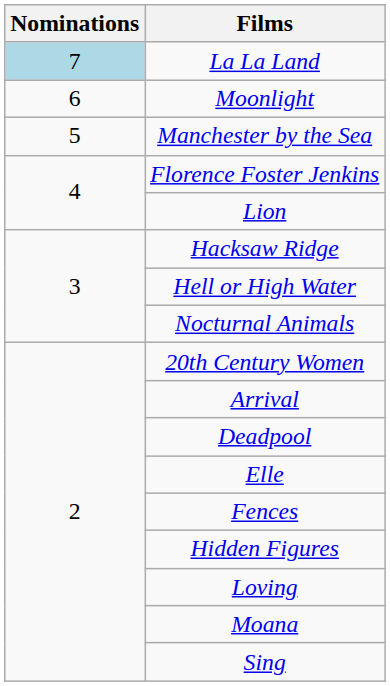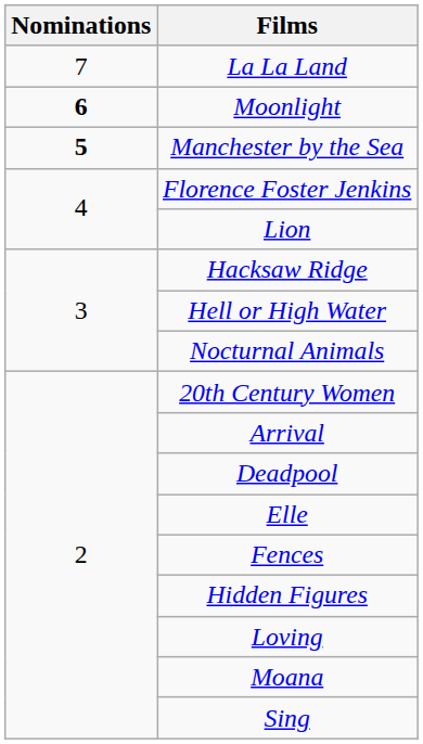La La Land | Nominations: lightblue background -> no background
Moonlight | Nominations: normal -> bold
Manchester by the Sea | Nominations: normal -> bold
